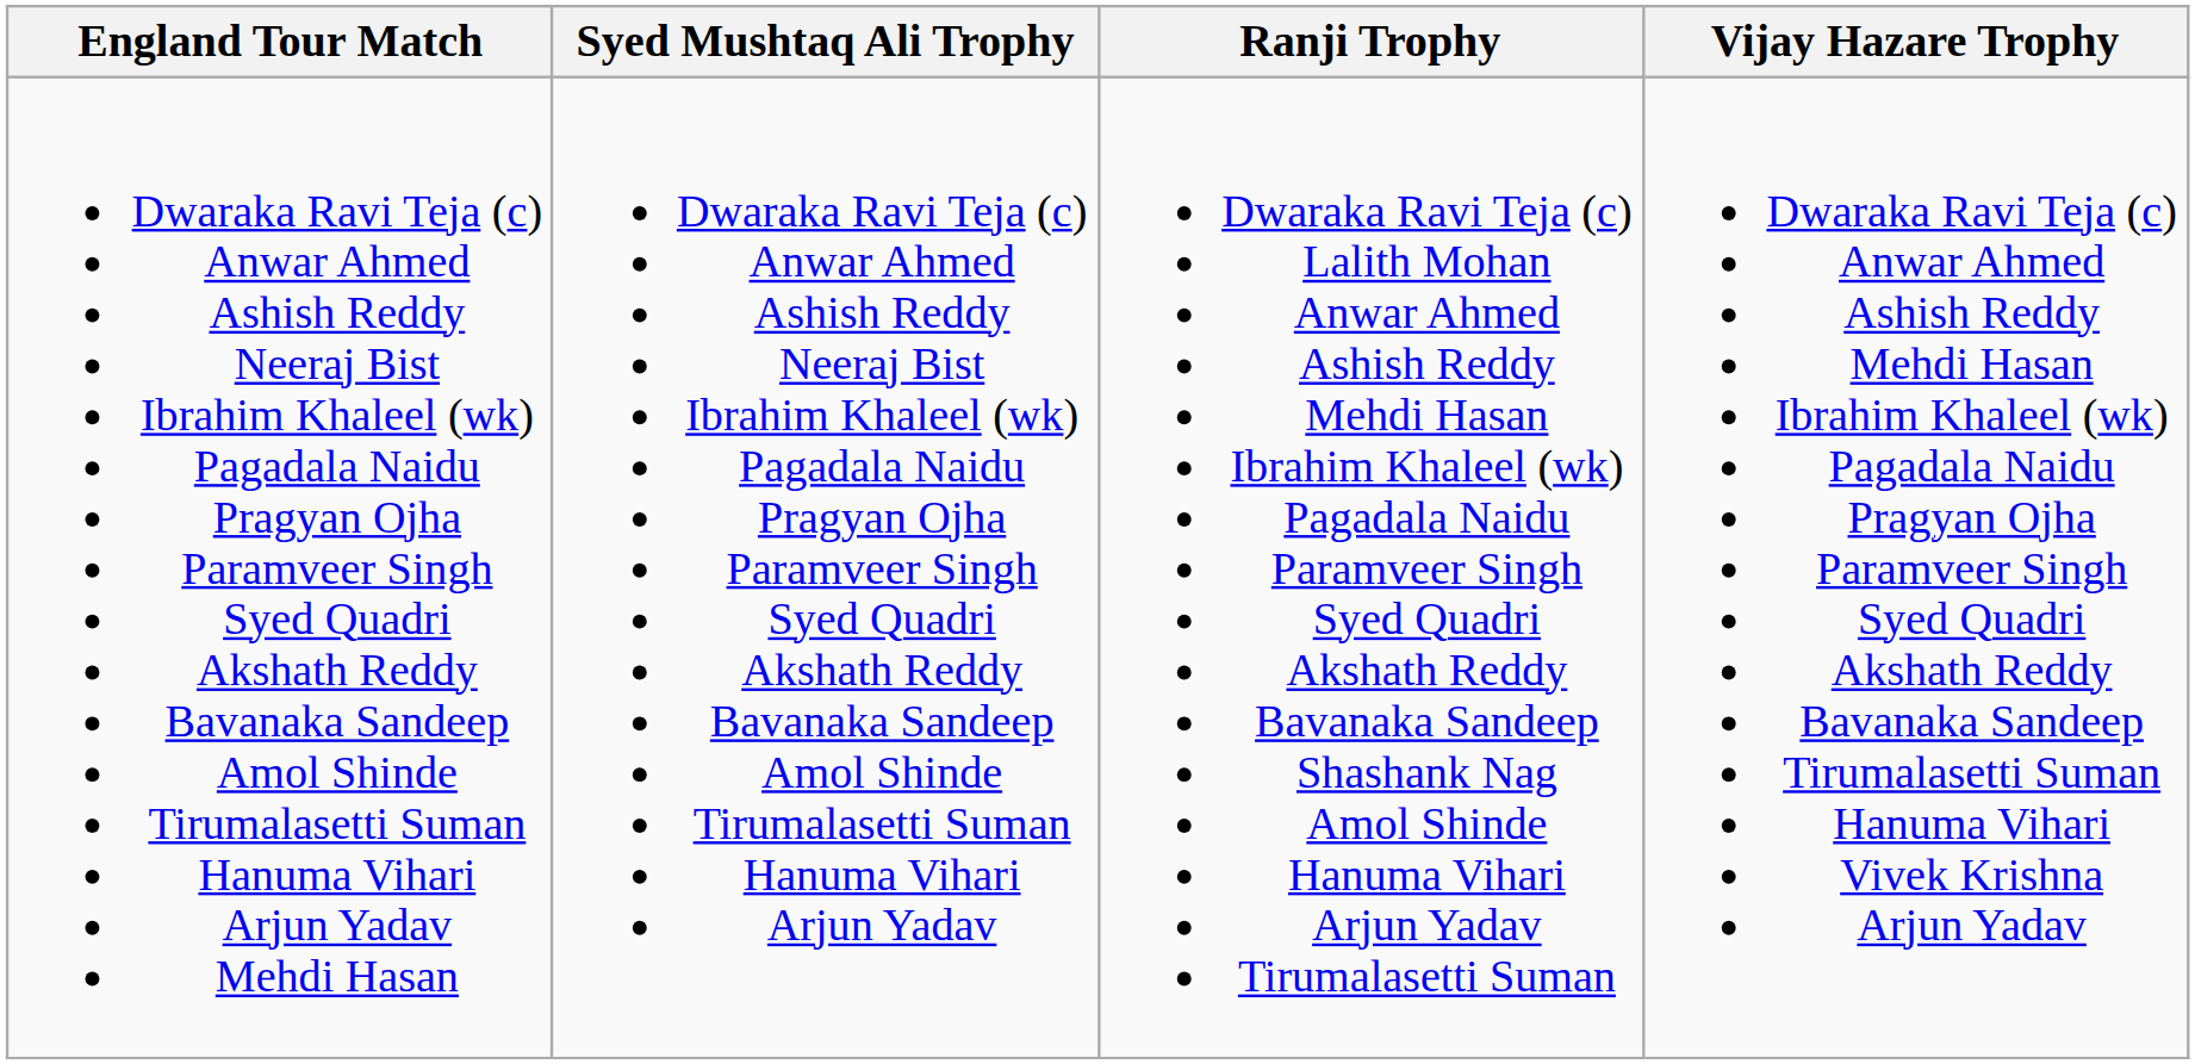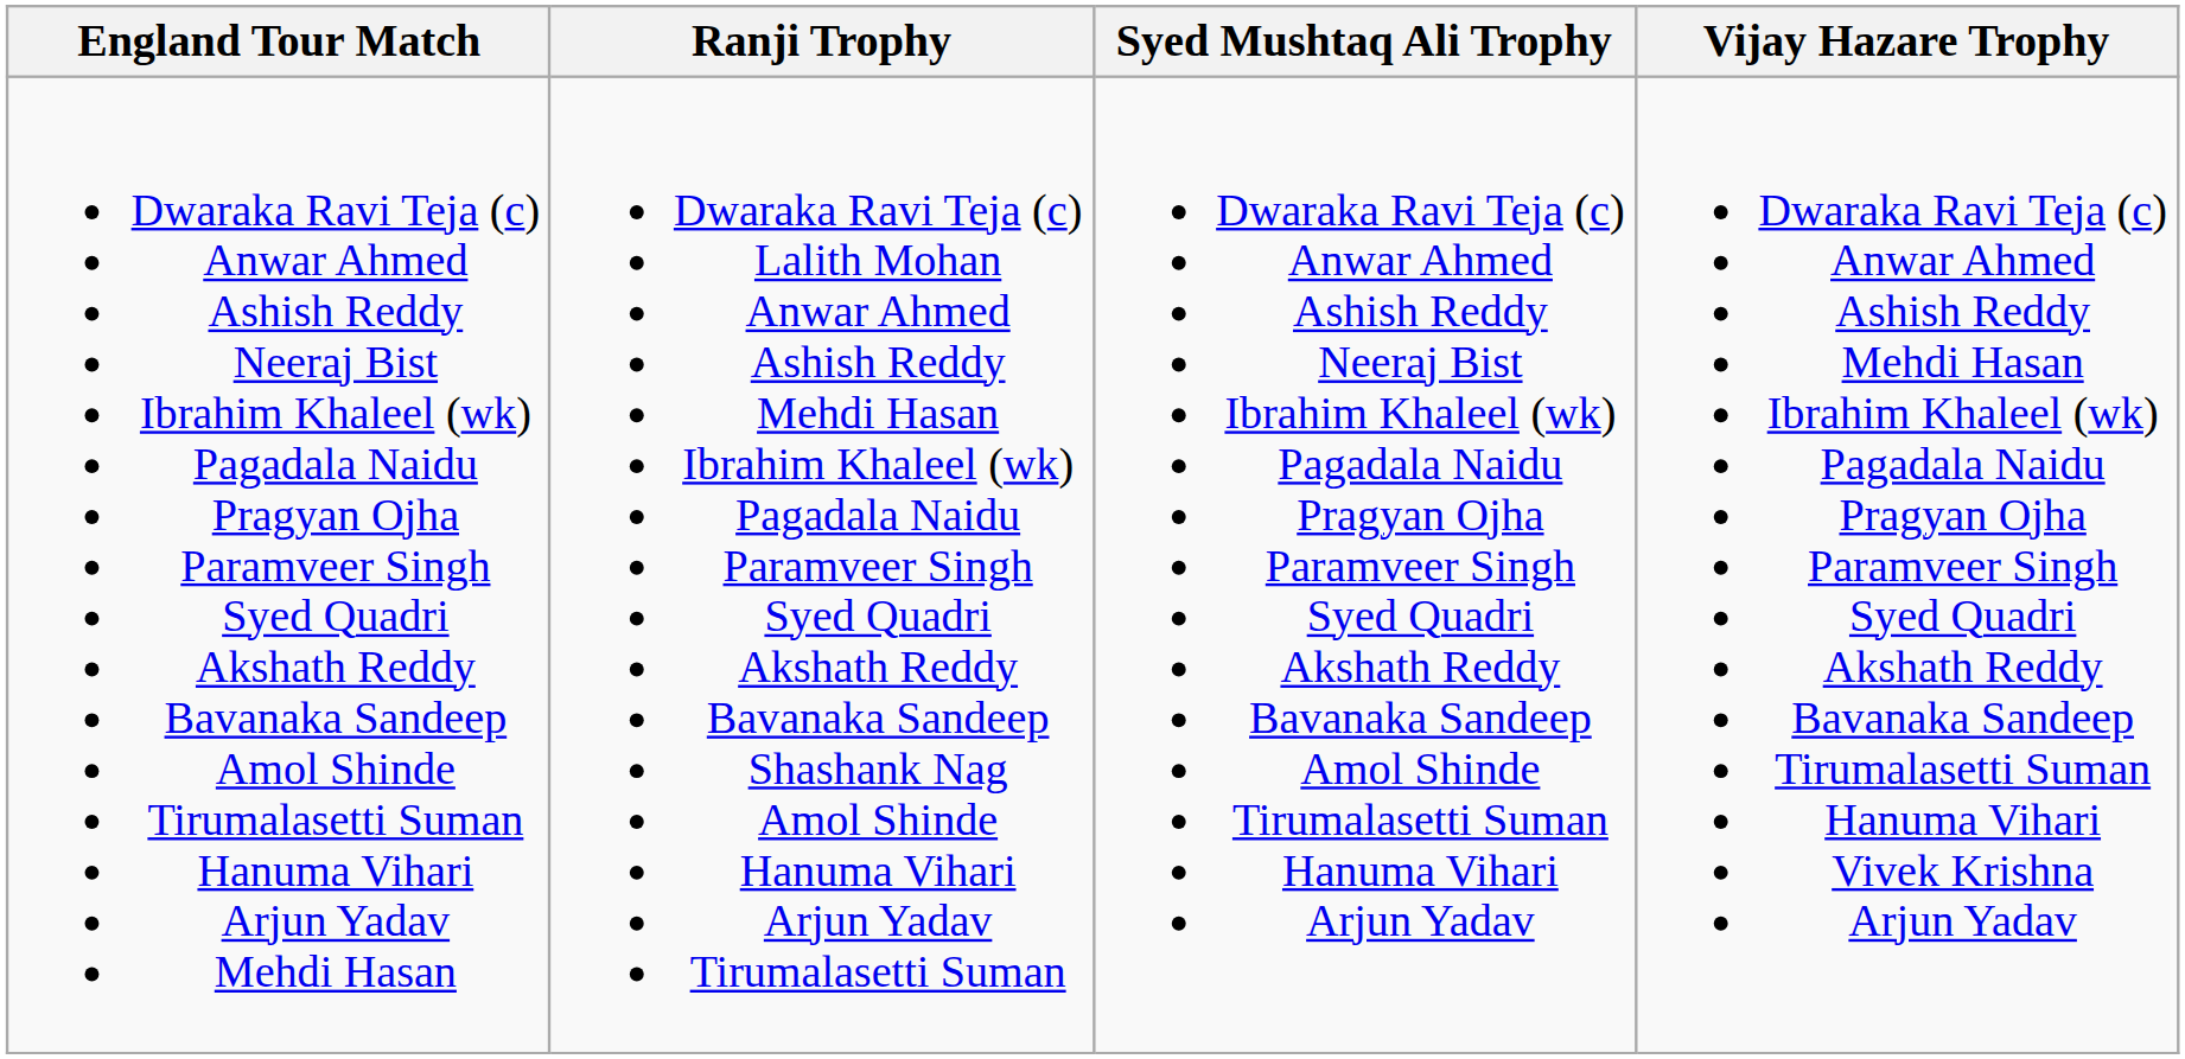columns swapped: Syed Mushtaq Ali Trophy <-> Ranji Trophy
